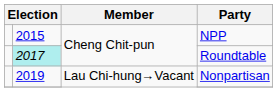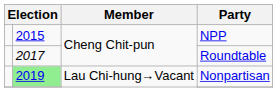Roundtable | column 2: paleturquoise background -> no background
Nonpartisan | column 2: no background -> lightgreen background
